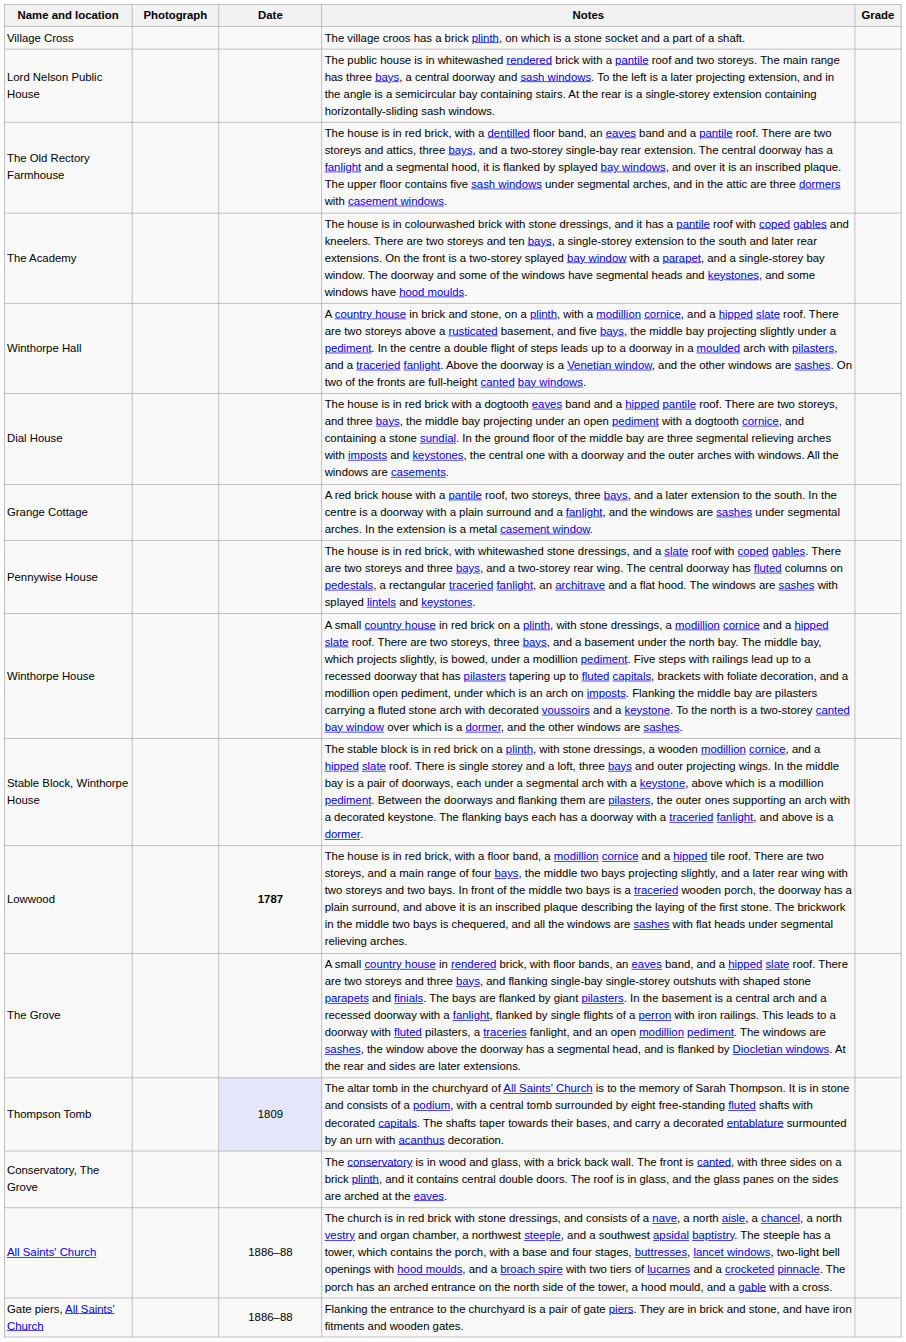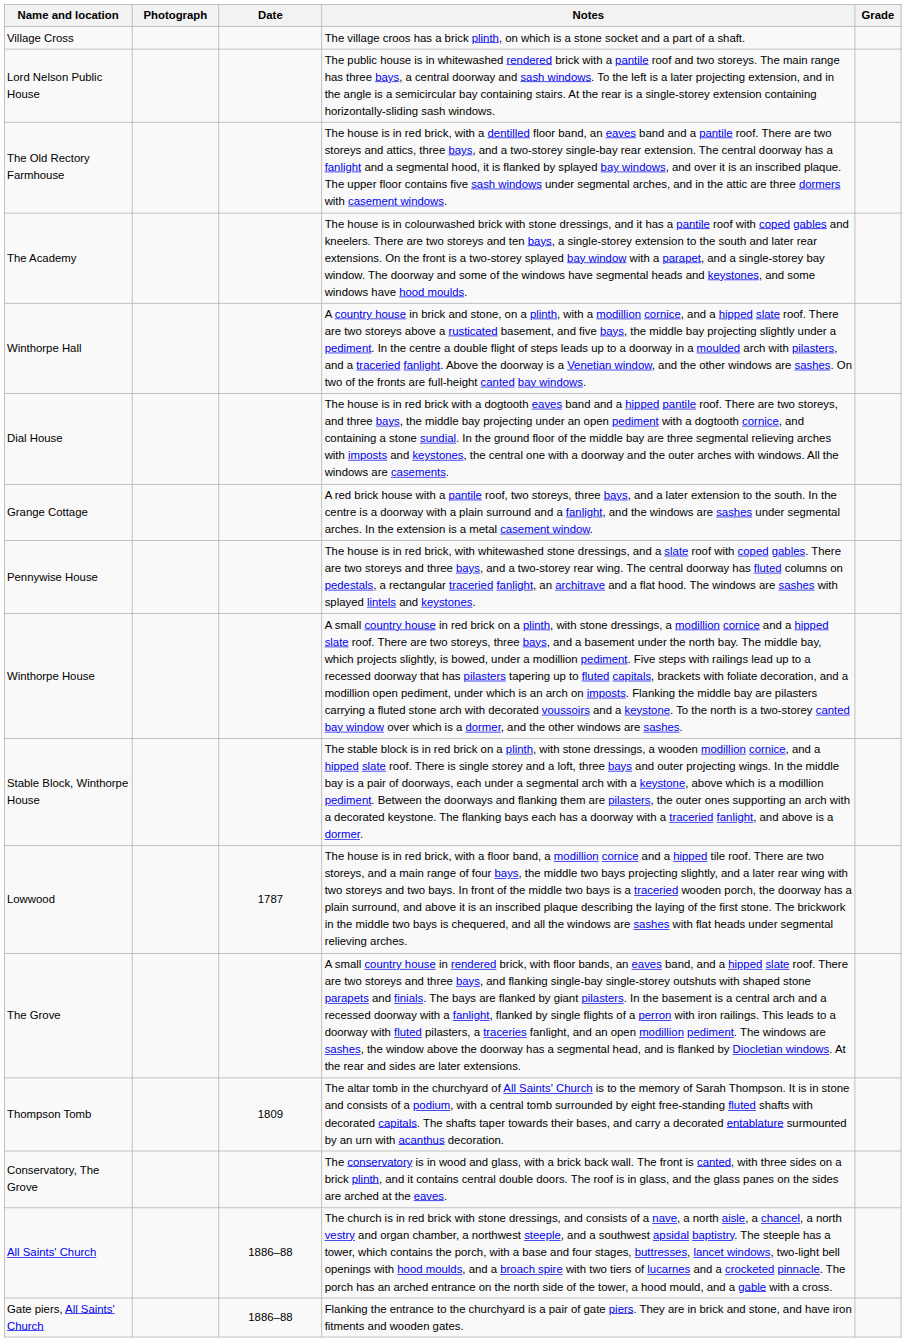Lowwood | Date: bold -> normal
Thompson Tomb | Date: lavender background -> no background
